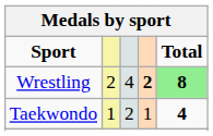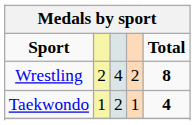Wrestling | column 4: bold -> normal
Wrestling | Total: lightgreen background -> no background
